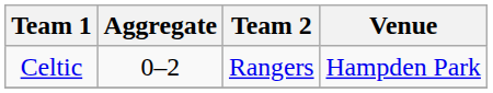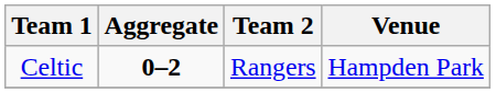Celtic | Aggregate: normal -> bold
